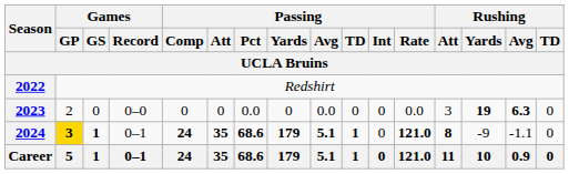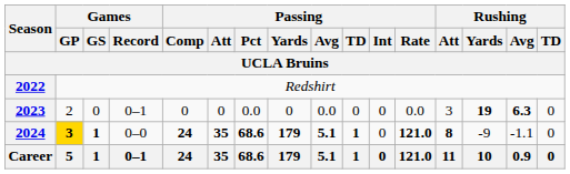2023 | Games / Record: 0–0 -> 0–1
2024 | Games / Record: 0–1 -> 0–0
